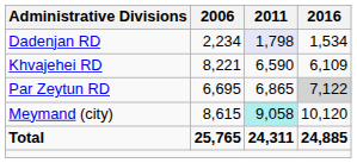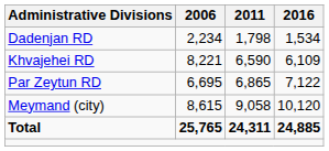Dadenjan RD | 2011: lavender background -> no background
Par Zeytun RD | 2016: lightgrey background -> no background
Meymand (city) | 2011: paleturquoise background -> no background
